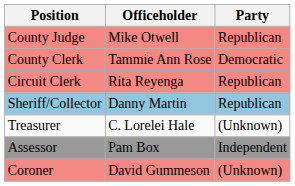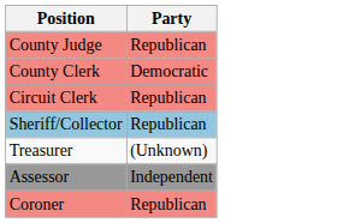- column: Officeholder | Mike Otwell | Tammie Ann Rose | Rita Reyenga | Danny Martin | C. Lorelei Hale | Pam Box | David Gummeson
Coroner | Party: (Unknown) -> Republican
